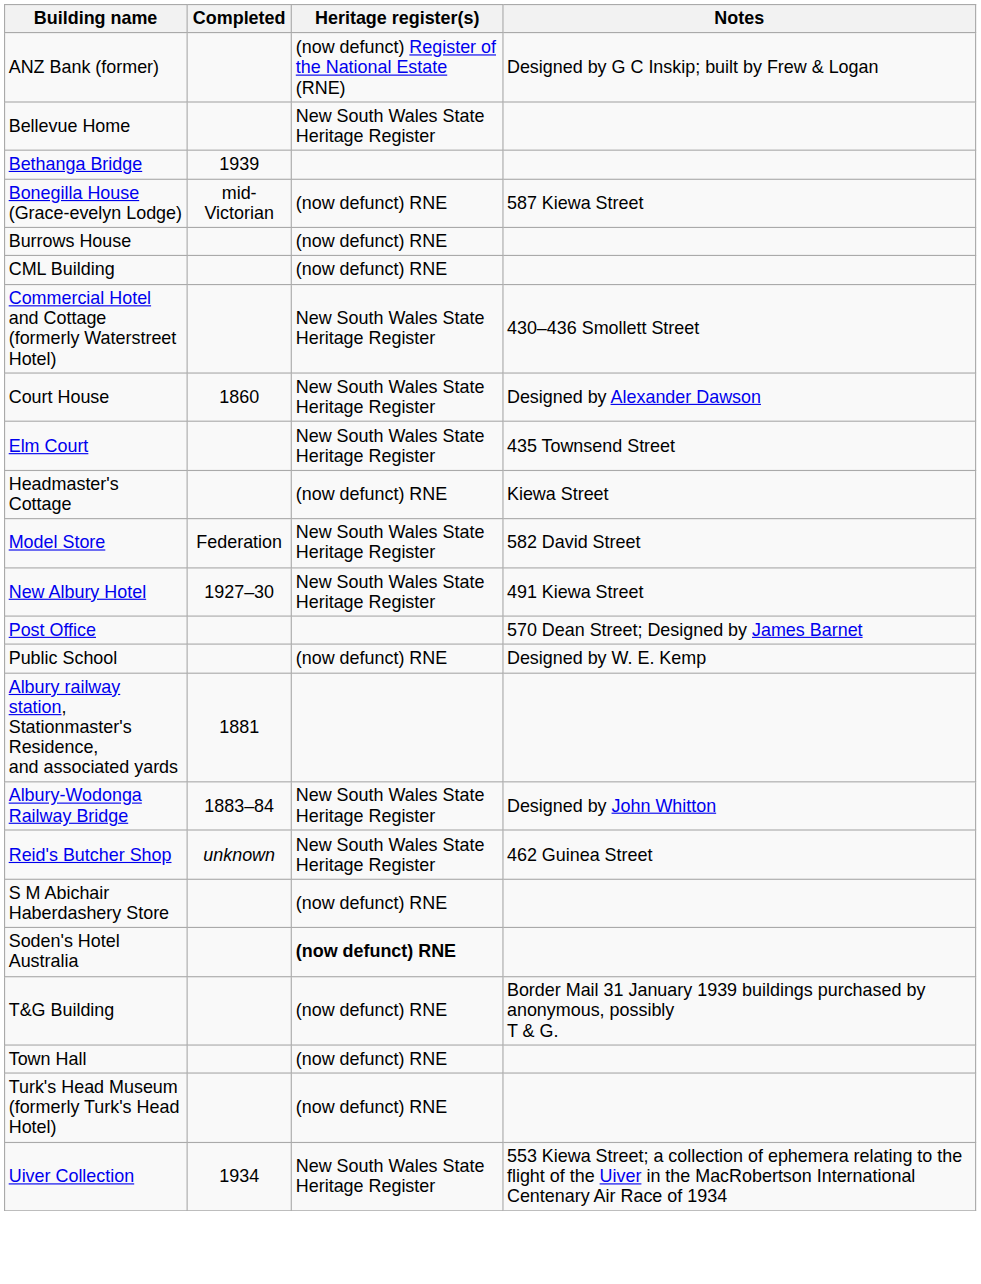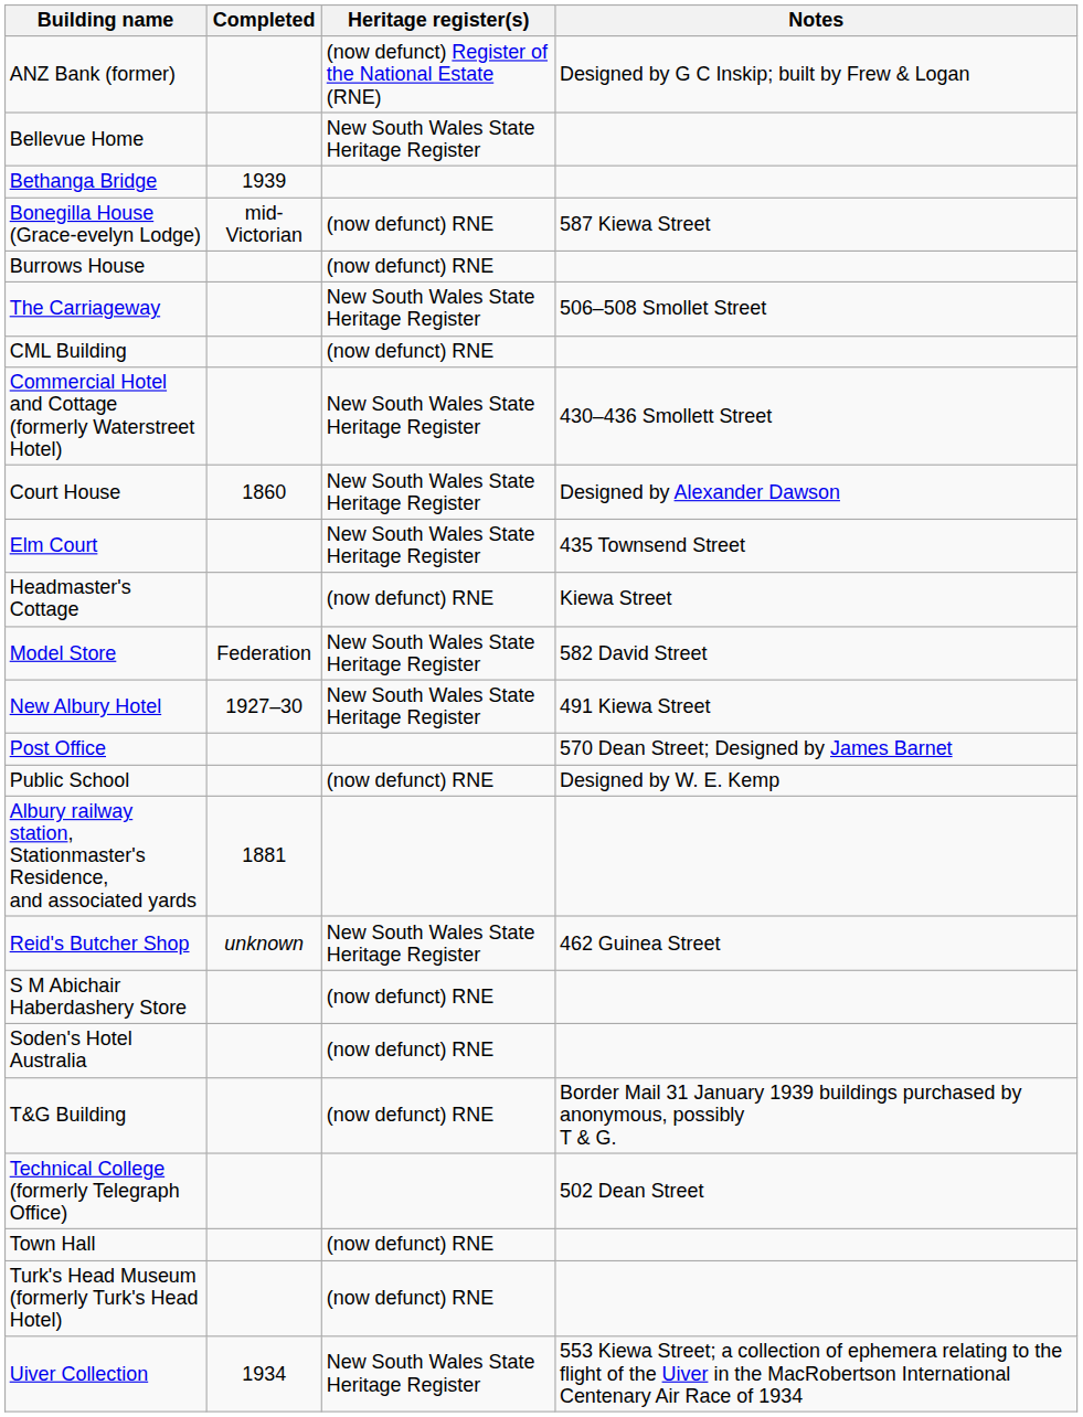+ row: The Carriageway | New South Wales State Heritage Register | 506–508 Smollet Street
- row: Albury-Wodonga Railway Bridge | 1883–84 | New South Wales State Heritage Register | Designed by John Whitton
Soden's Hotel Australia | Heritage register(s): bold -> normal
+ row: Technical College (formerly Telegraph Office) | 502 Dean Street
